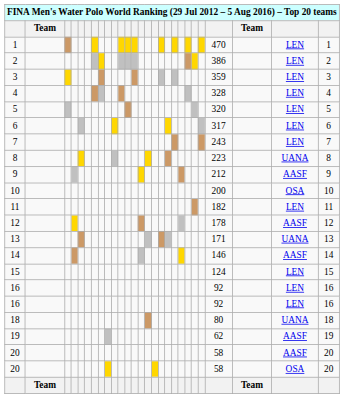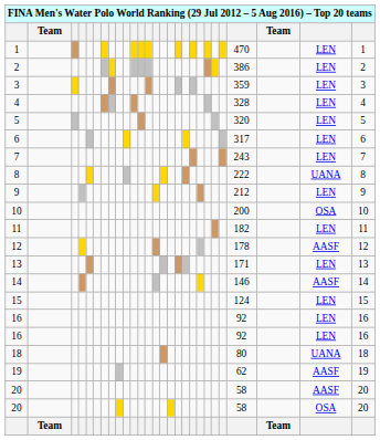row 10 | column 24: 223 -> 222
row 11 | column 26: AASF -> LEN
row 15 | column 26: UANA -> LEN
